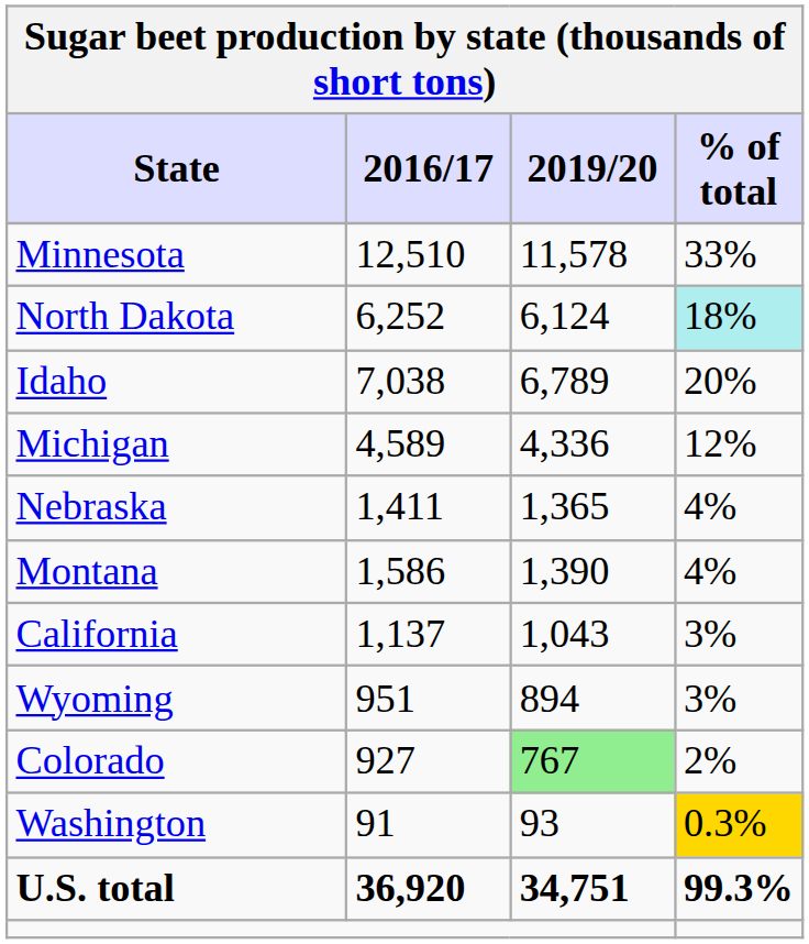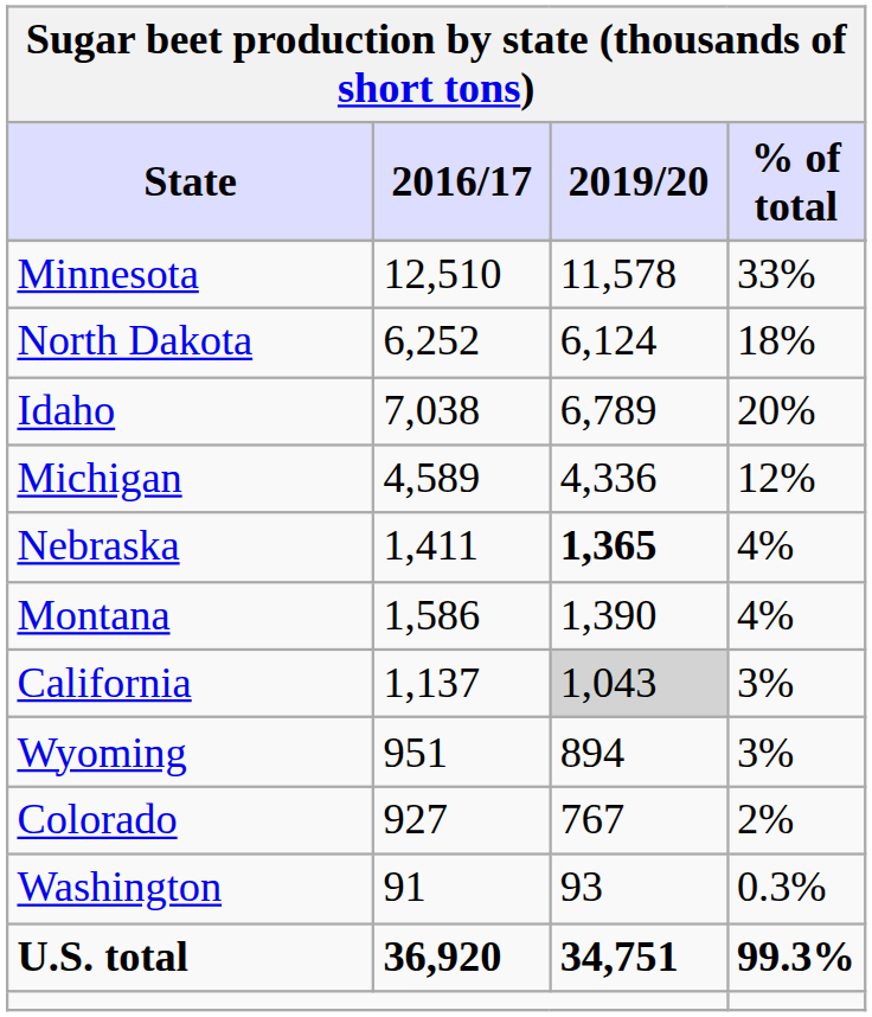North Dakota | % of total: paleturquoise background -> no background
Nebraska | 2019/20: normal -> bold
California | 2019/20: no background -> lightgrey background
Colorado | 2019/20: lightgreen background -> no background
Washington | % of total: gold background -> no background
